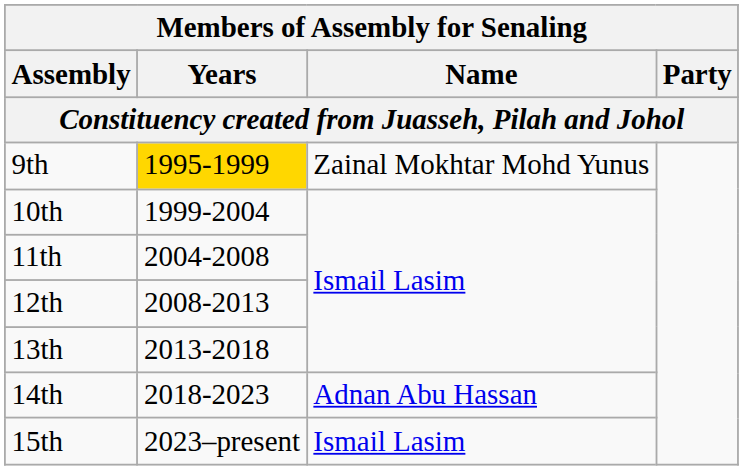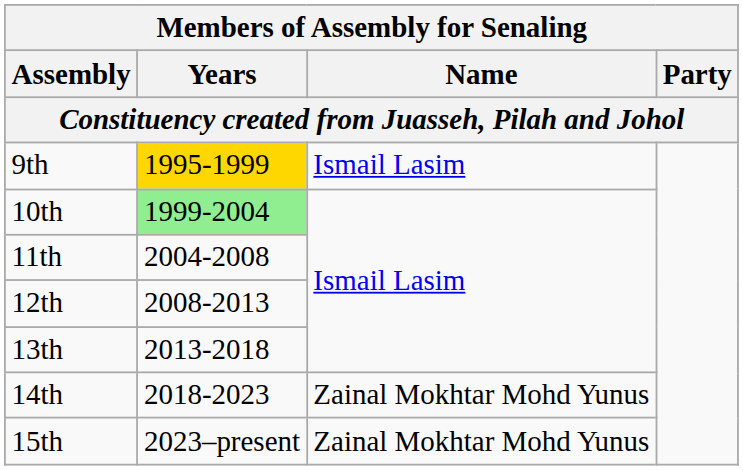9th | Name: Zainal Mokhtar Mohd Yunus -> Ismail Lasim
10th | Years: no background -> lightgreen background
14th | Name: Adnan Abu Hassan -> Zainal Mokhtar Mohd Yunus
15th | Name: Ismail Lasim -> Zainal Mokhtar Mohd Yunus
